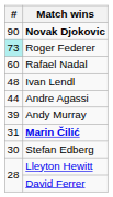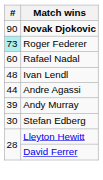- row: 31 | Marin Čilić
